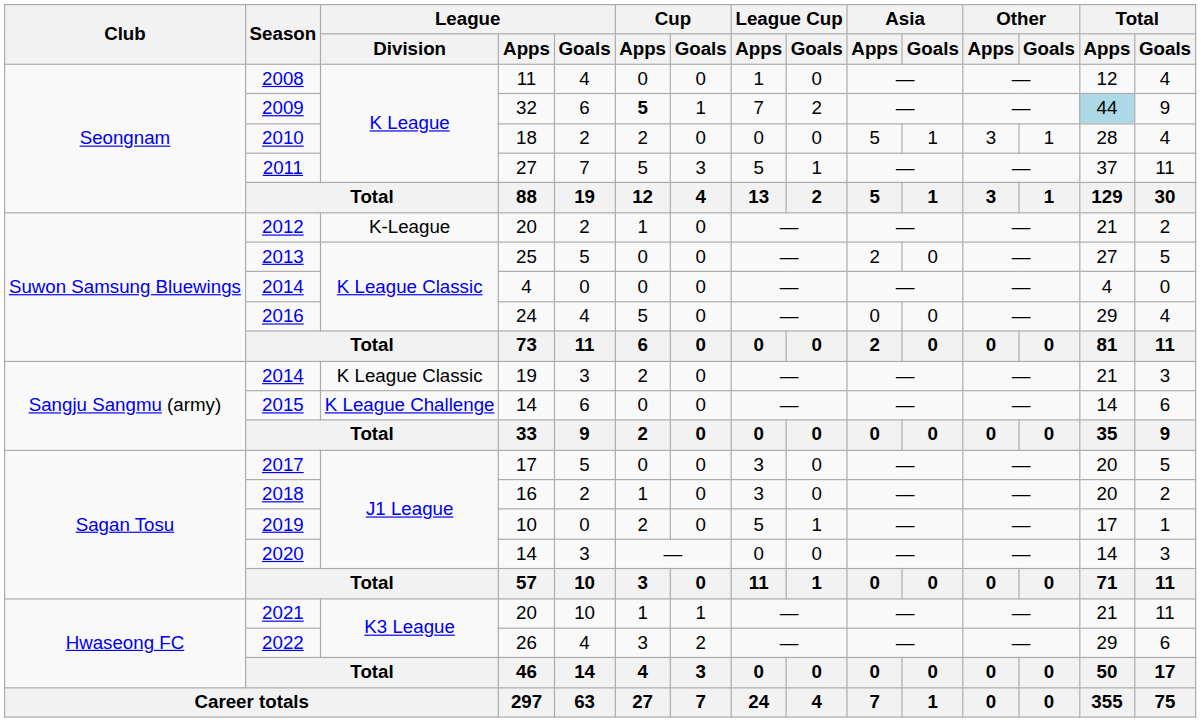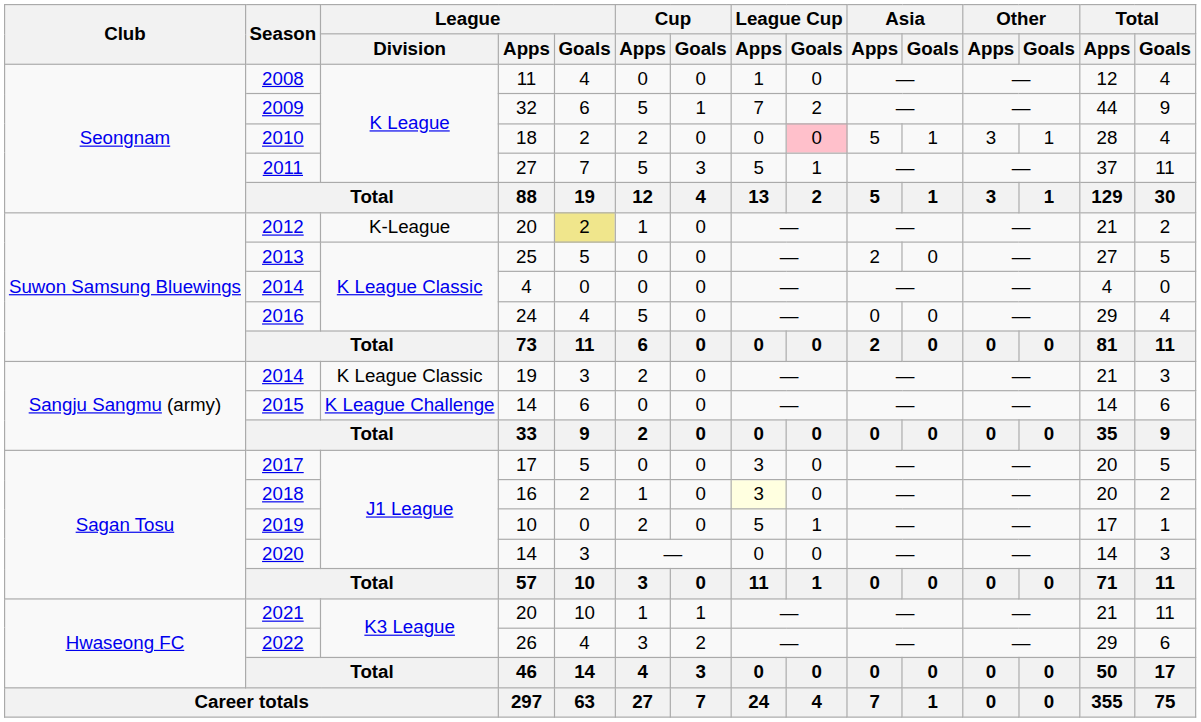2009 | Cup / Apps: bold -> normal
2009 | Total / Apps: lightblue background -> no background
2010 | League Cup / Goals: no background -> pink background
2012 | League / Goals: no background -> khaki background
2018 | League Cup / Apps: no background -> lightyellow background
